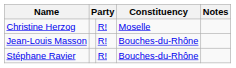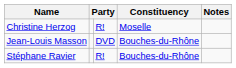Jean-Louis Masson | column 3: R! -> DVD
